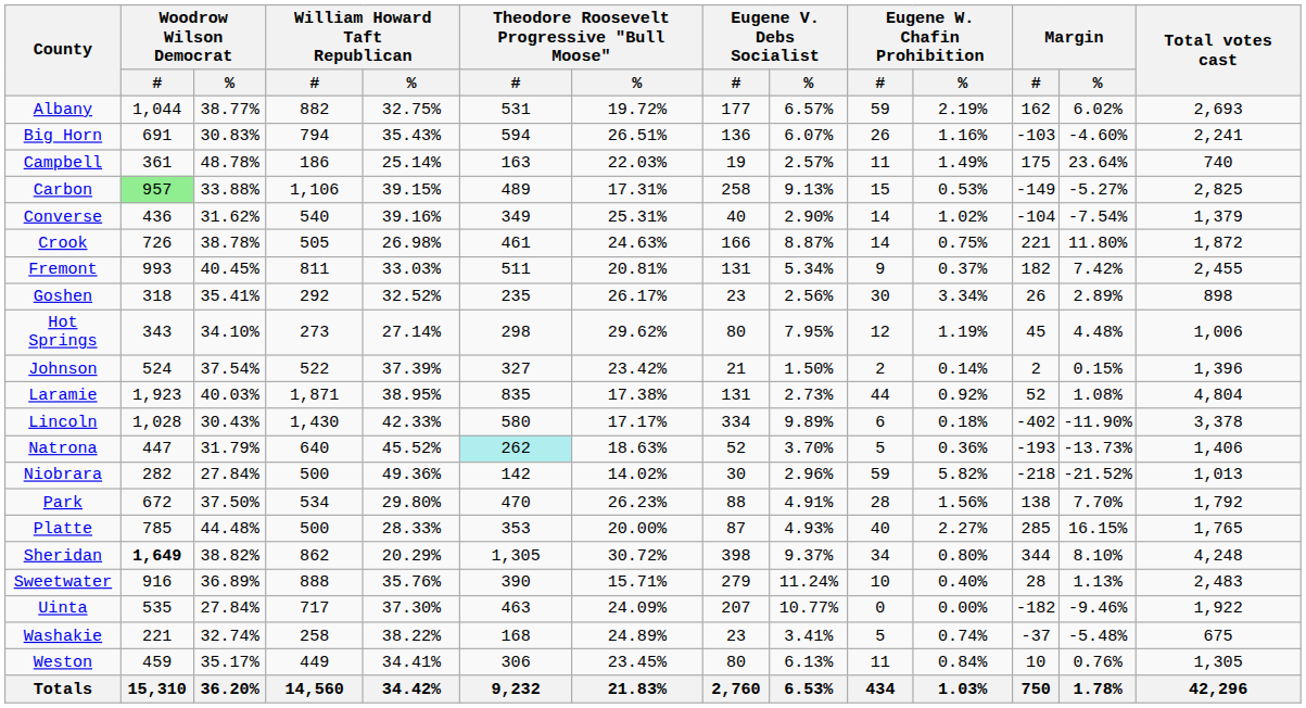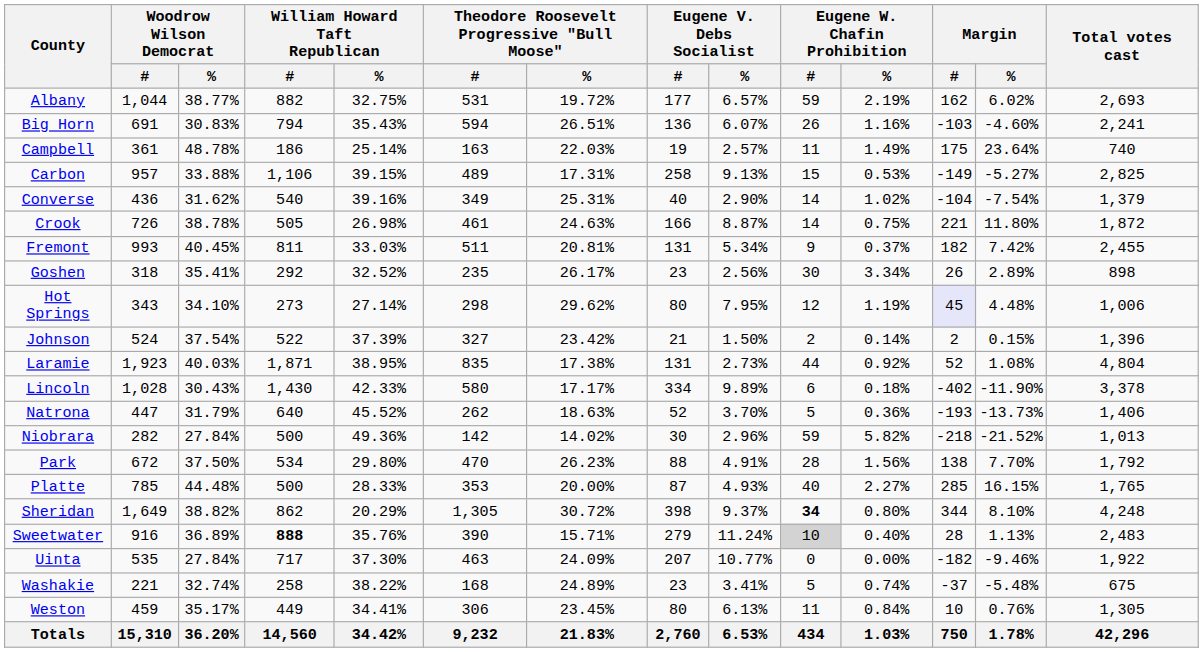Carbon | Woodrow Wilson Democrat / #: lightgreen background -> no background
Hot Springs | Margin / #: no background -> lavender background
Natrona | Theodore Roosevelt Progressive "Bull Moose" / #: paleturquoise background -> no background
Sheridan | Woodrow Wilson Democrat / #: bold -> normal
Sheridan | Eugene W. Chafin Prohibition / #: normal -> bold
Sweetwater | William Howard Taft Republican / #: normal -> bold
Sweetwater | Eugene W. Chafin Prohibition / #: no background -> lightgrey background
